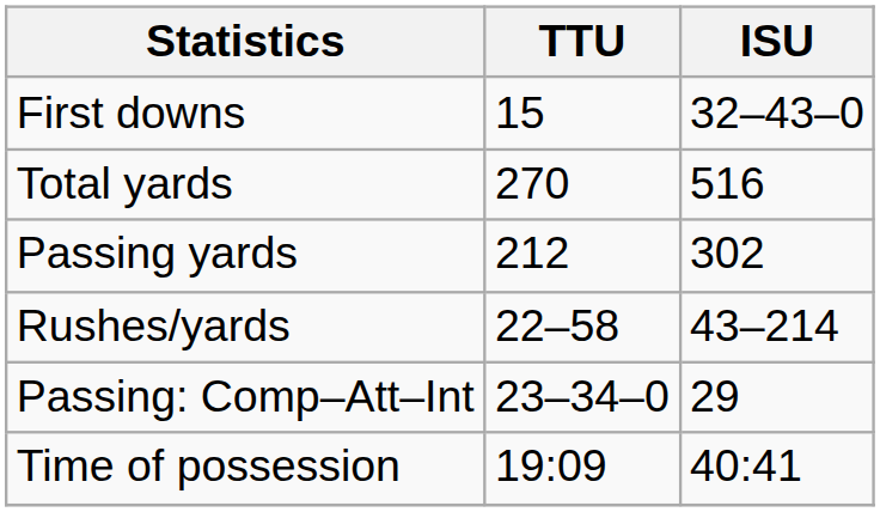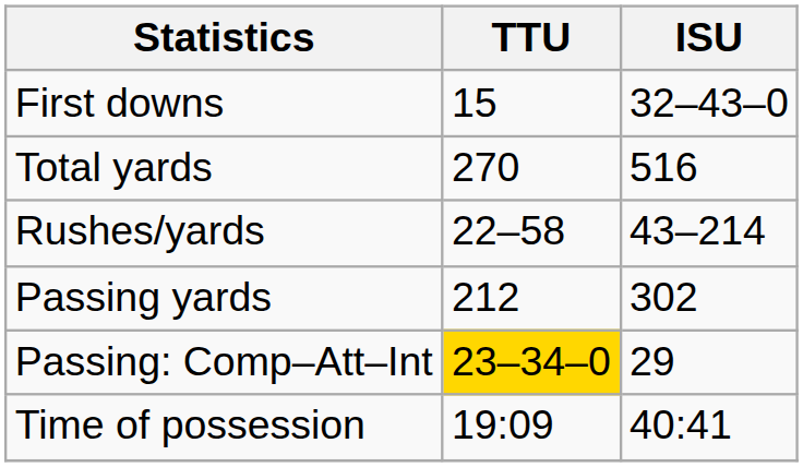rows swapped: Rushes/yards <-> Passing yards
Passing: Comp–Att–Int | TTU: no background -> gold background
